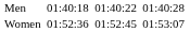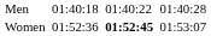Women | column 3: normal -> bold
